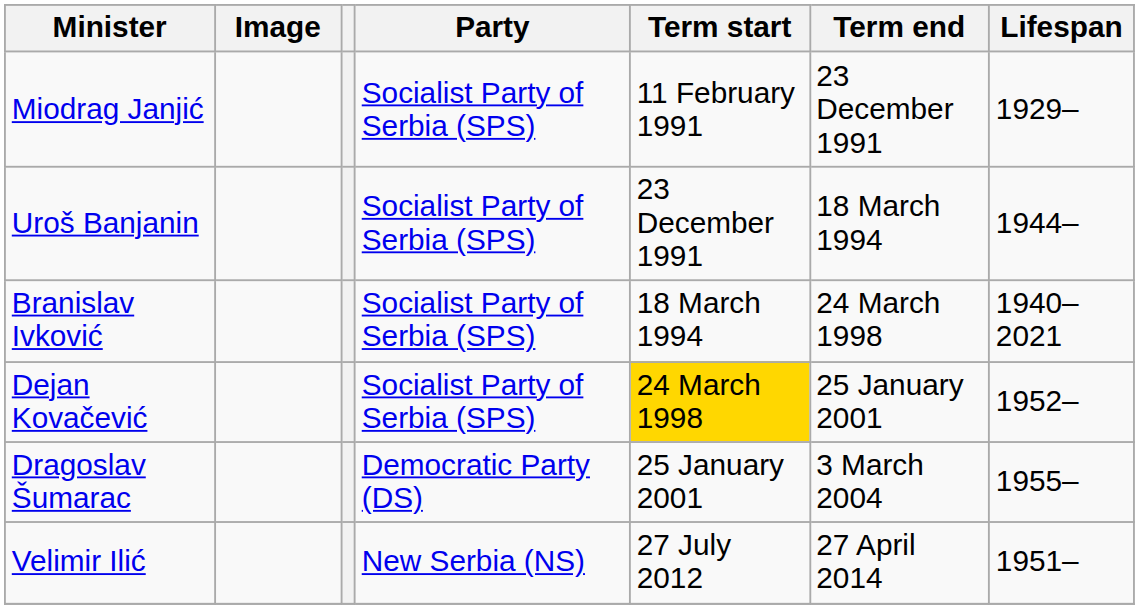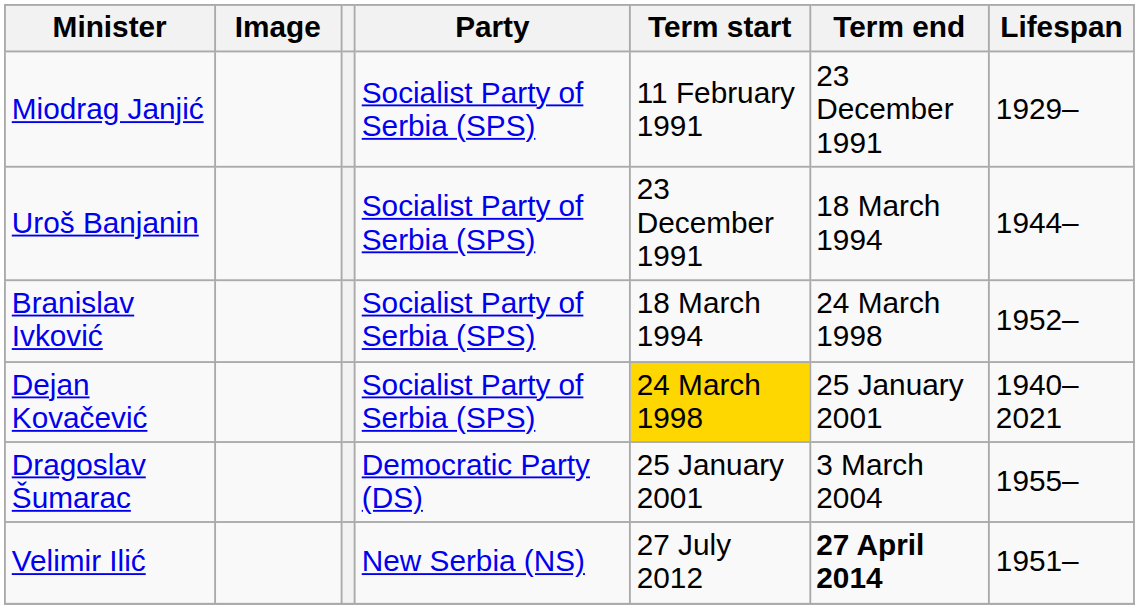Branislav Ivković | Lifespan: 1940–2021 -> 1952–
Dejan Kovačević | Lifespan: 1952– -> 1940–2021
Velimir Ilić | Term end: normal -> bold
